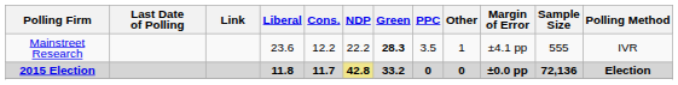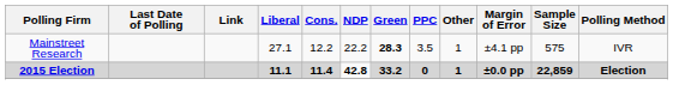Mainstreet Research | Liberal: 23.6 -> 27.1
Mainstreet Research | Sample Size: 555 -> 575
2015 Election | Liberal: 11.8 -> 11.1
2015 Election | Cons.: 11.7 -> 11.4
2015 Election | NDP: khaki background -> no background
2015 Election | Other: 0 -> 1
2015 Election | Sample Size: 72,136 -> 22,859
